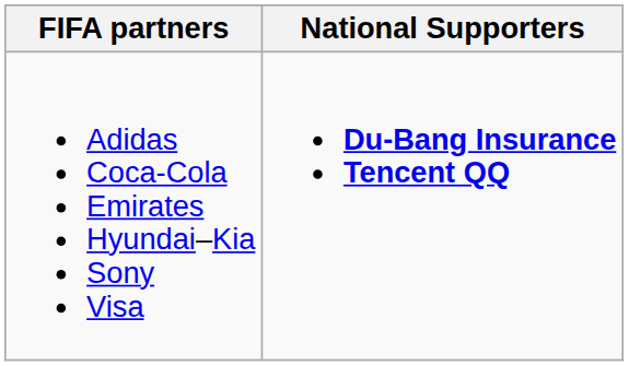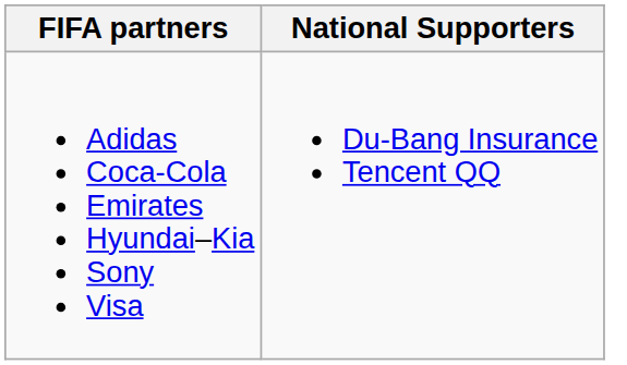Adidas Coca-Cola Emirates Hyundai–Kia Sony Visa | National Supporters: bold -> normal
